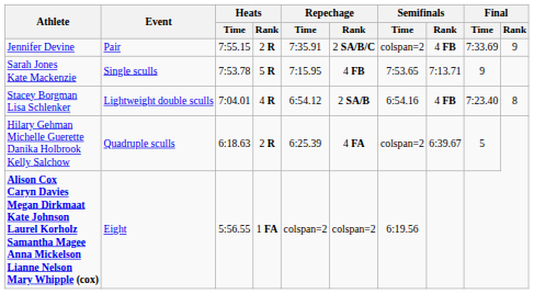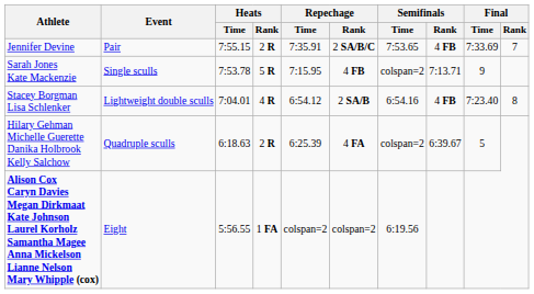Jennifer Devine | Semifinals / Time: colspan=2 -> 7:53.65
Jennifer Devine | Final / Rank: 9 -> 7
Sarah Jones Kate Mackenzie | Semifinals / Time: 7:53.65 -> colspan=2
